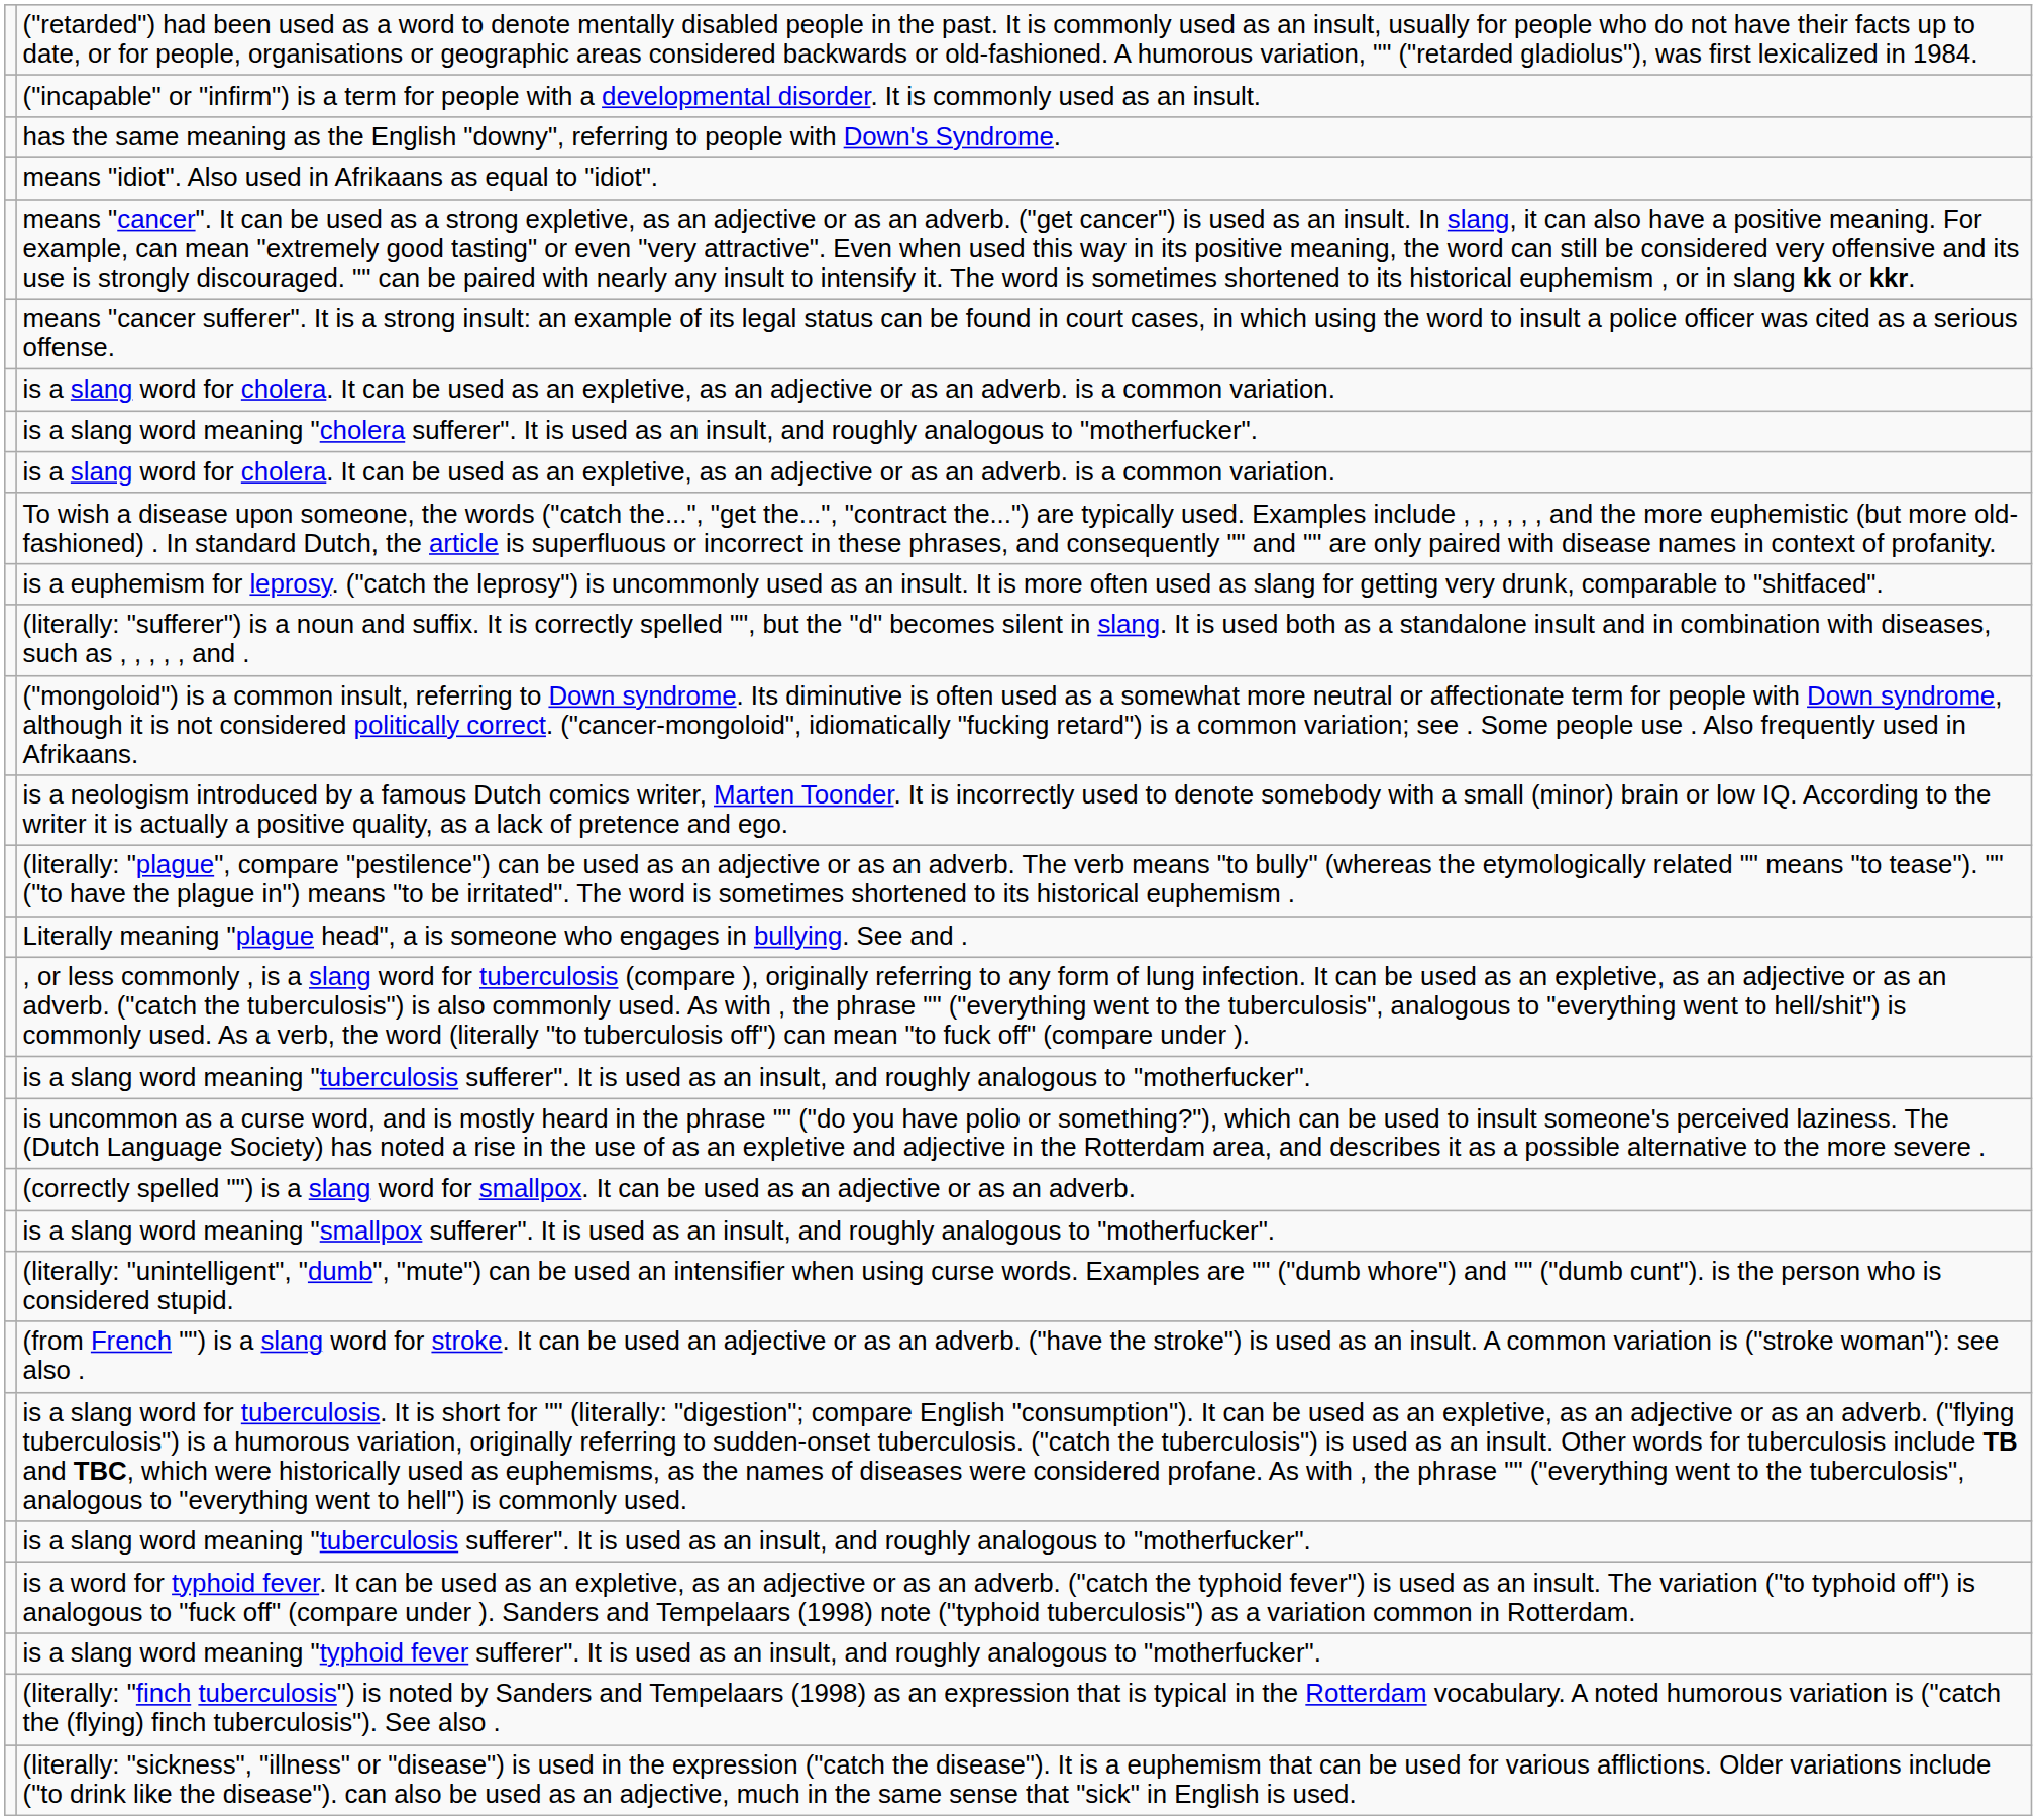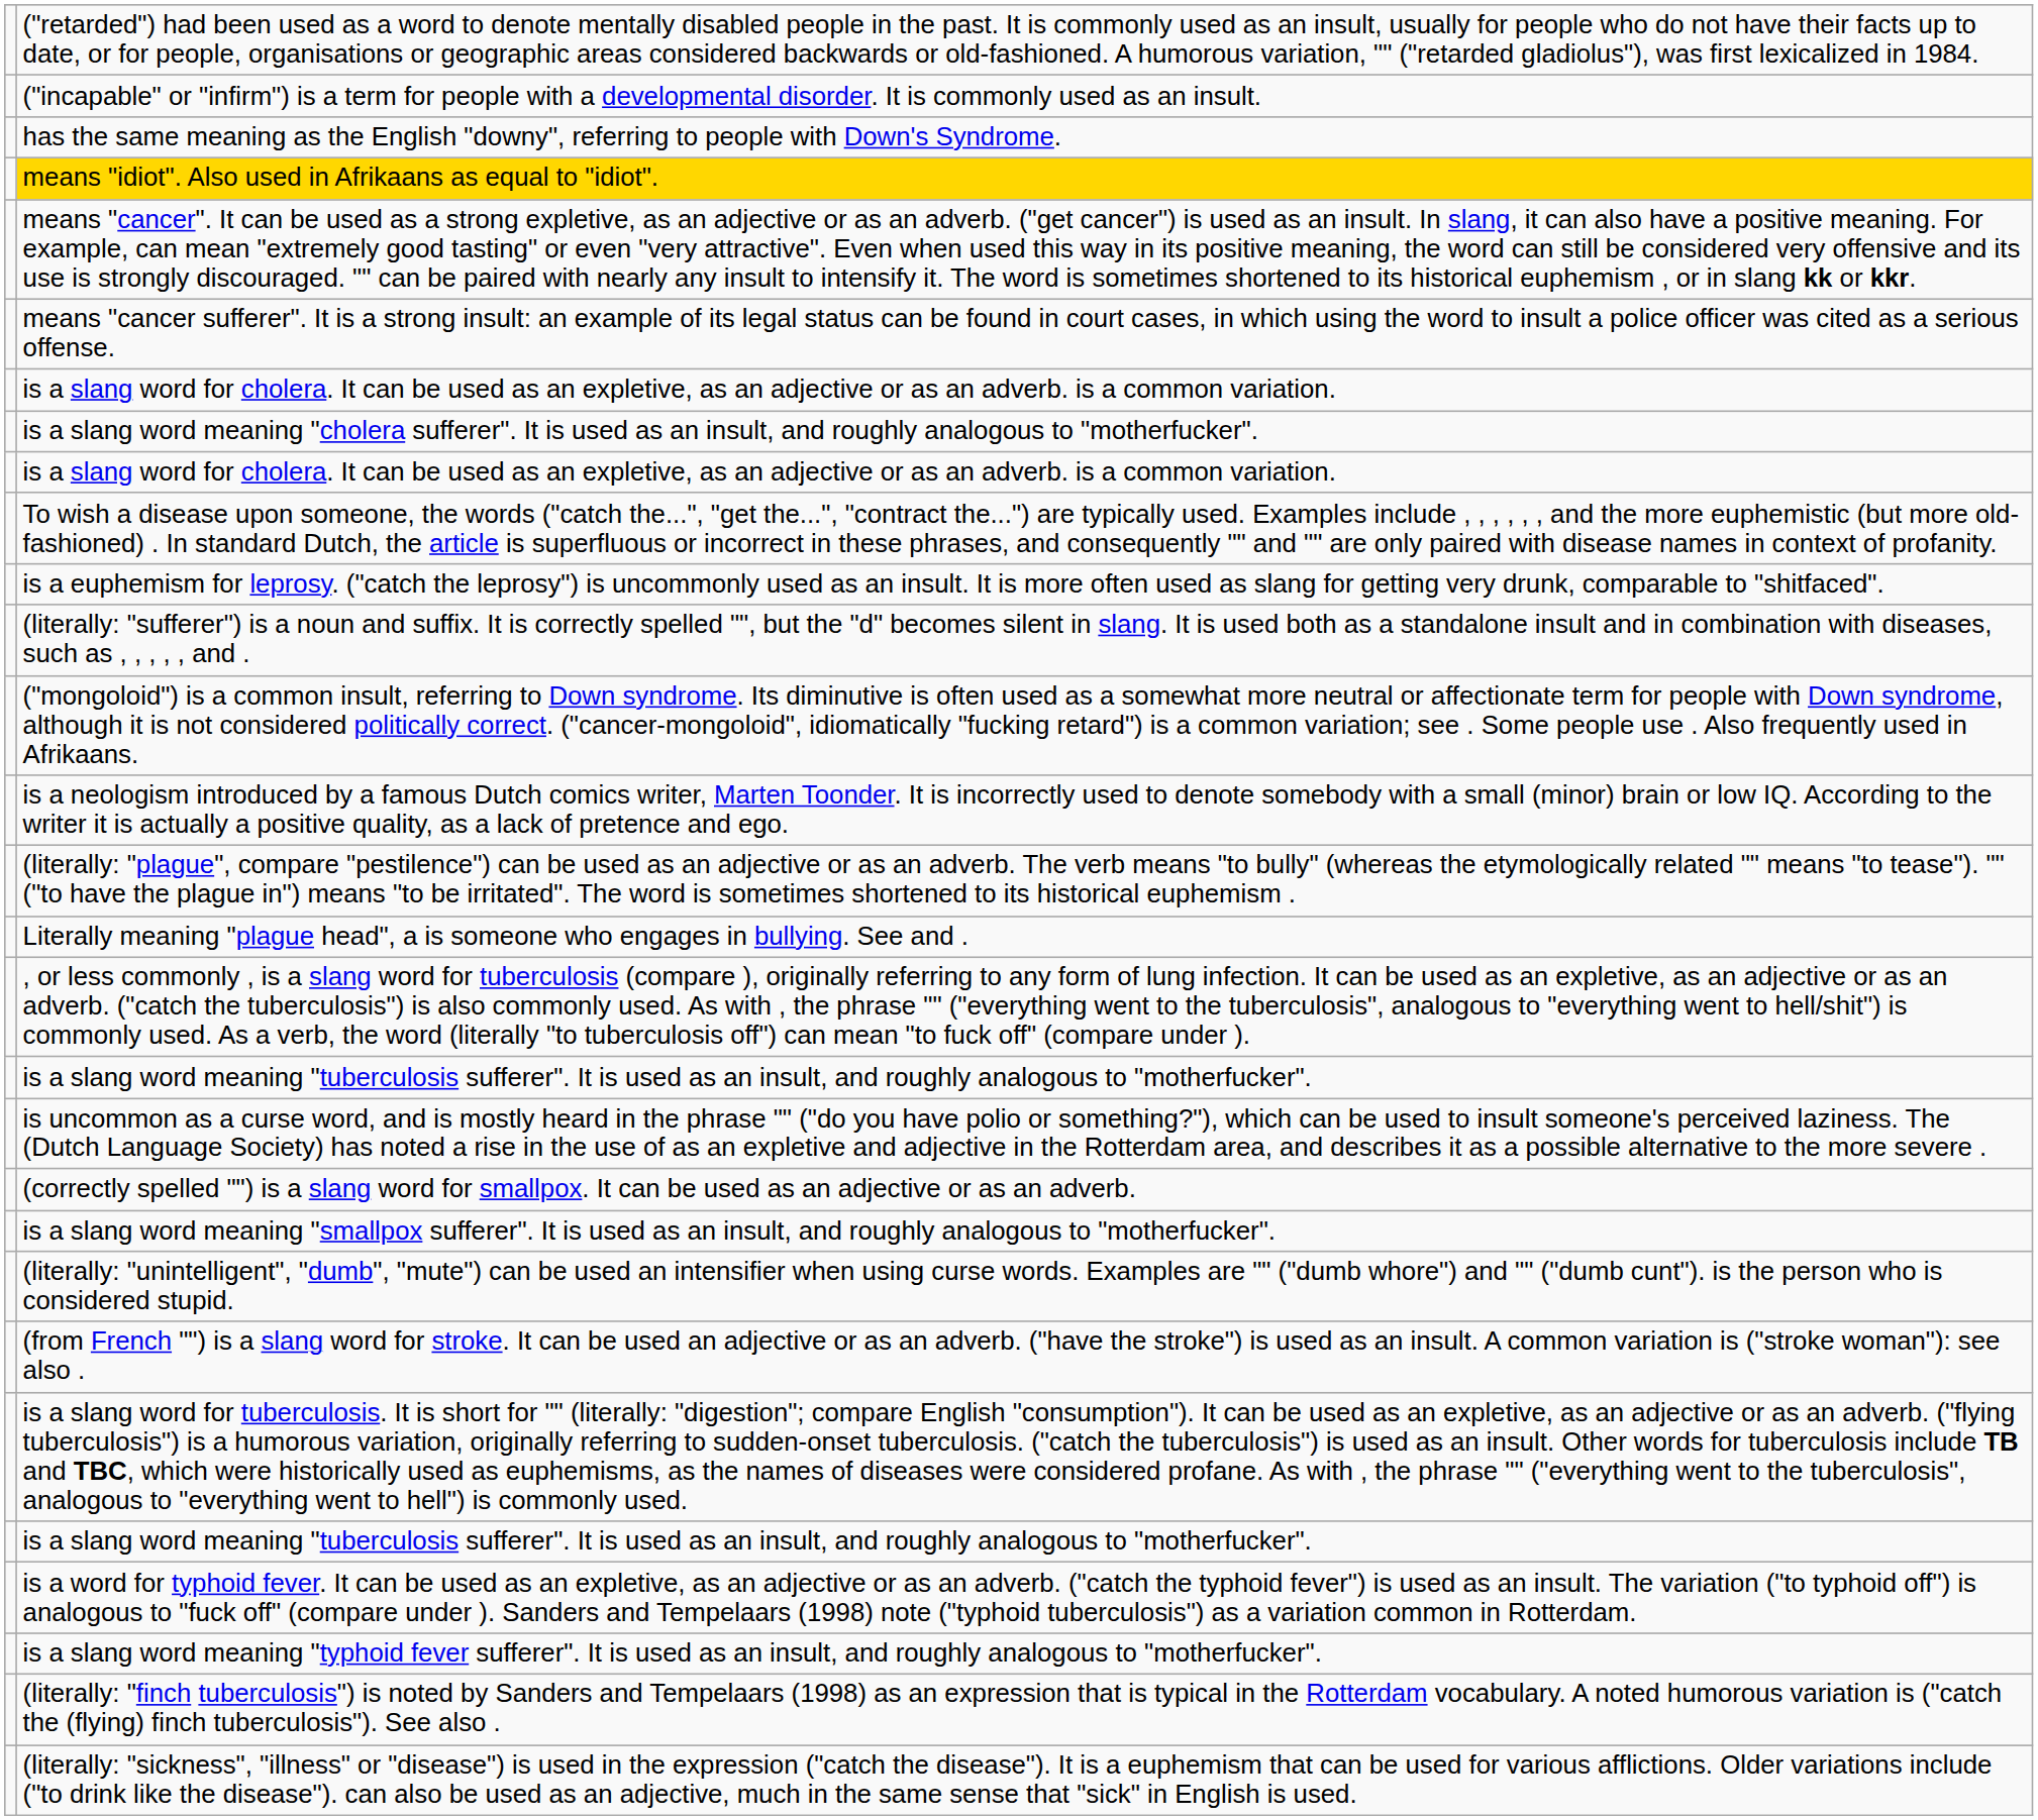row 4 | column 2: no background -> gold background
